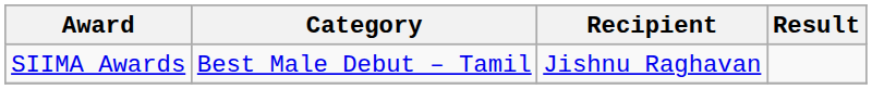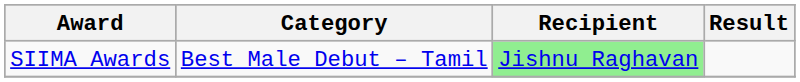SIIMA Awards | Recipient: no background -> lightgreen background
